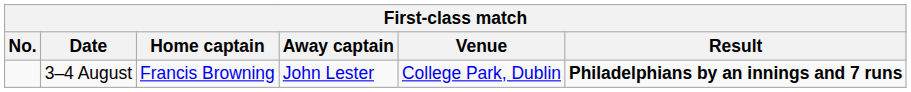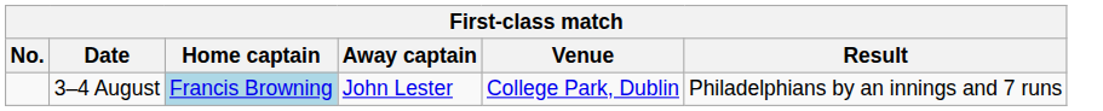3–4 August | Home captain: no background -> lightblue background
3–4 August | Result: bold -> normal
